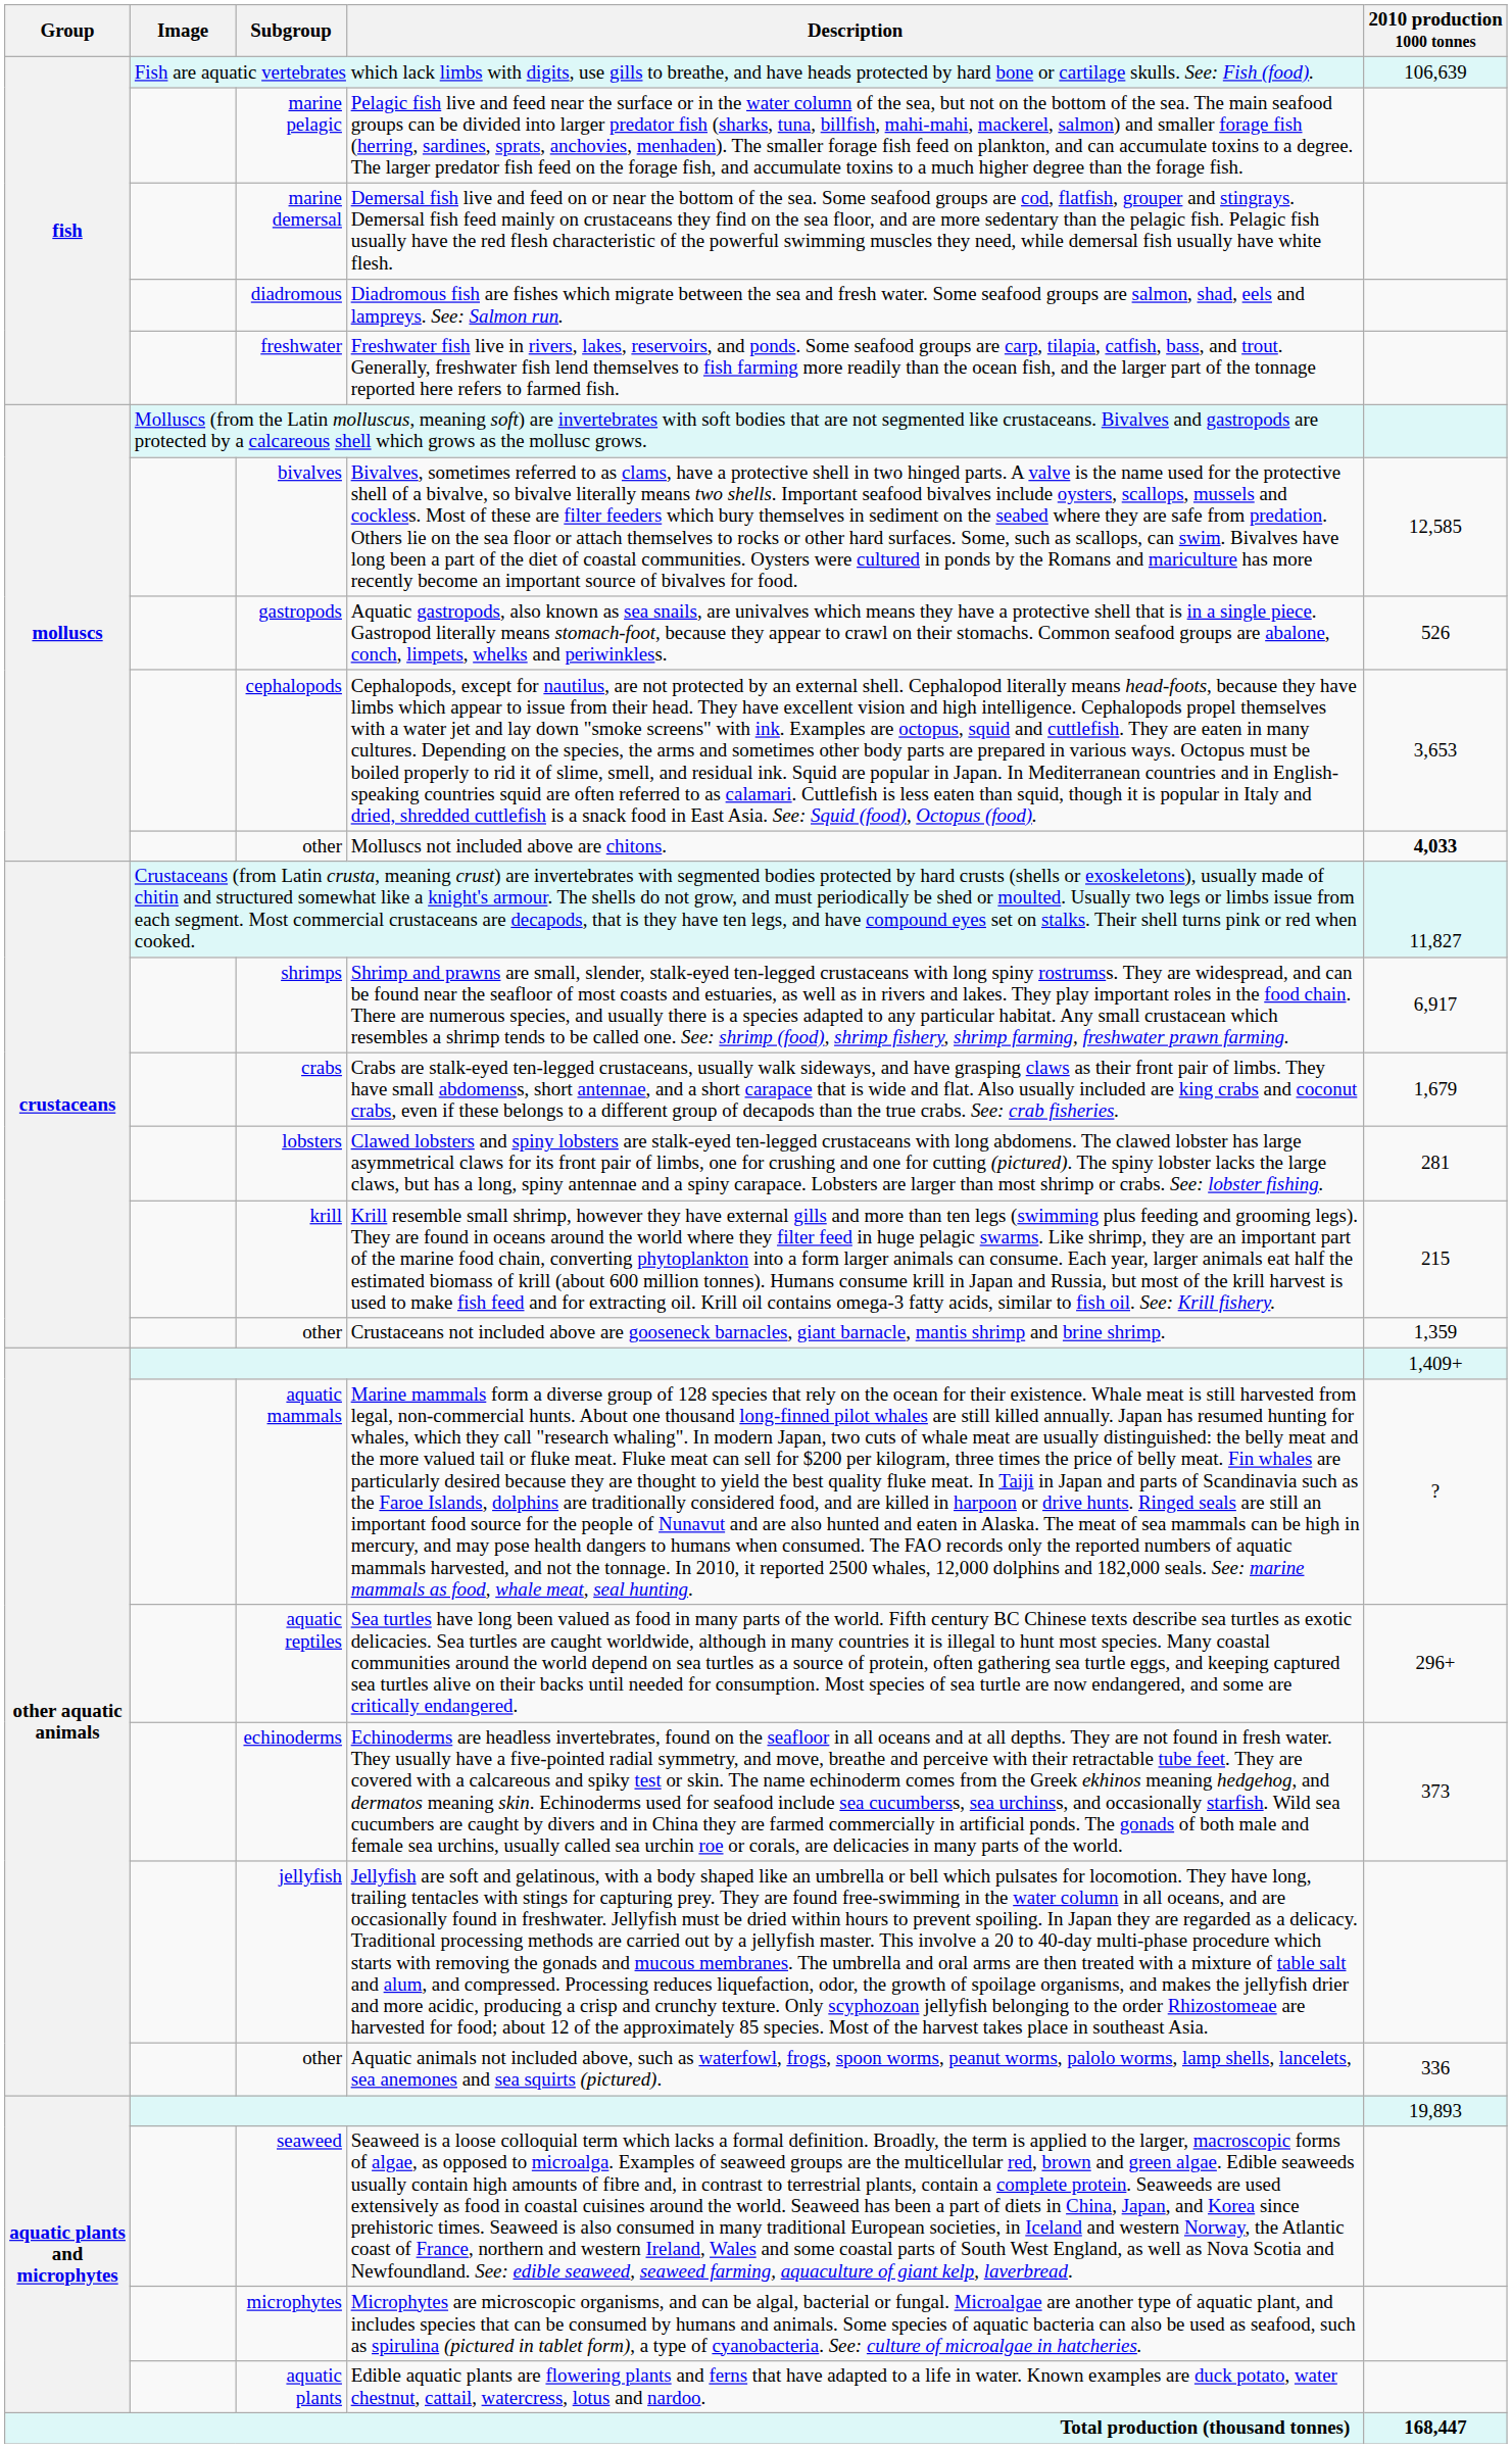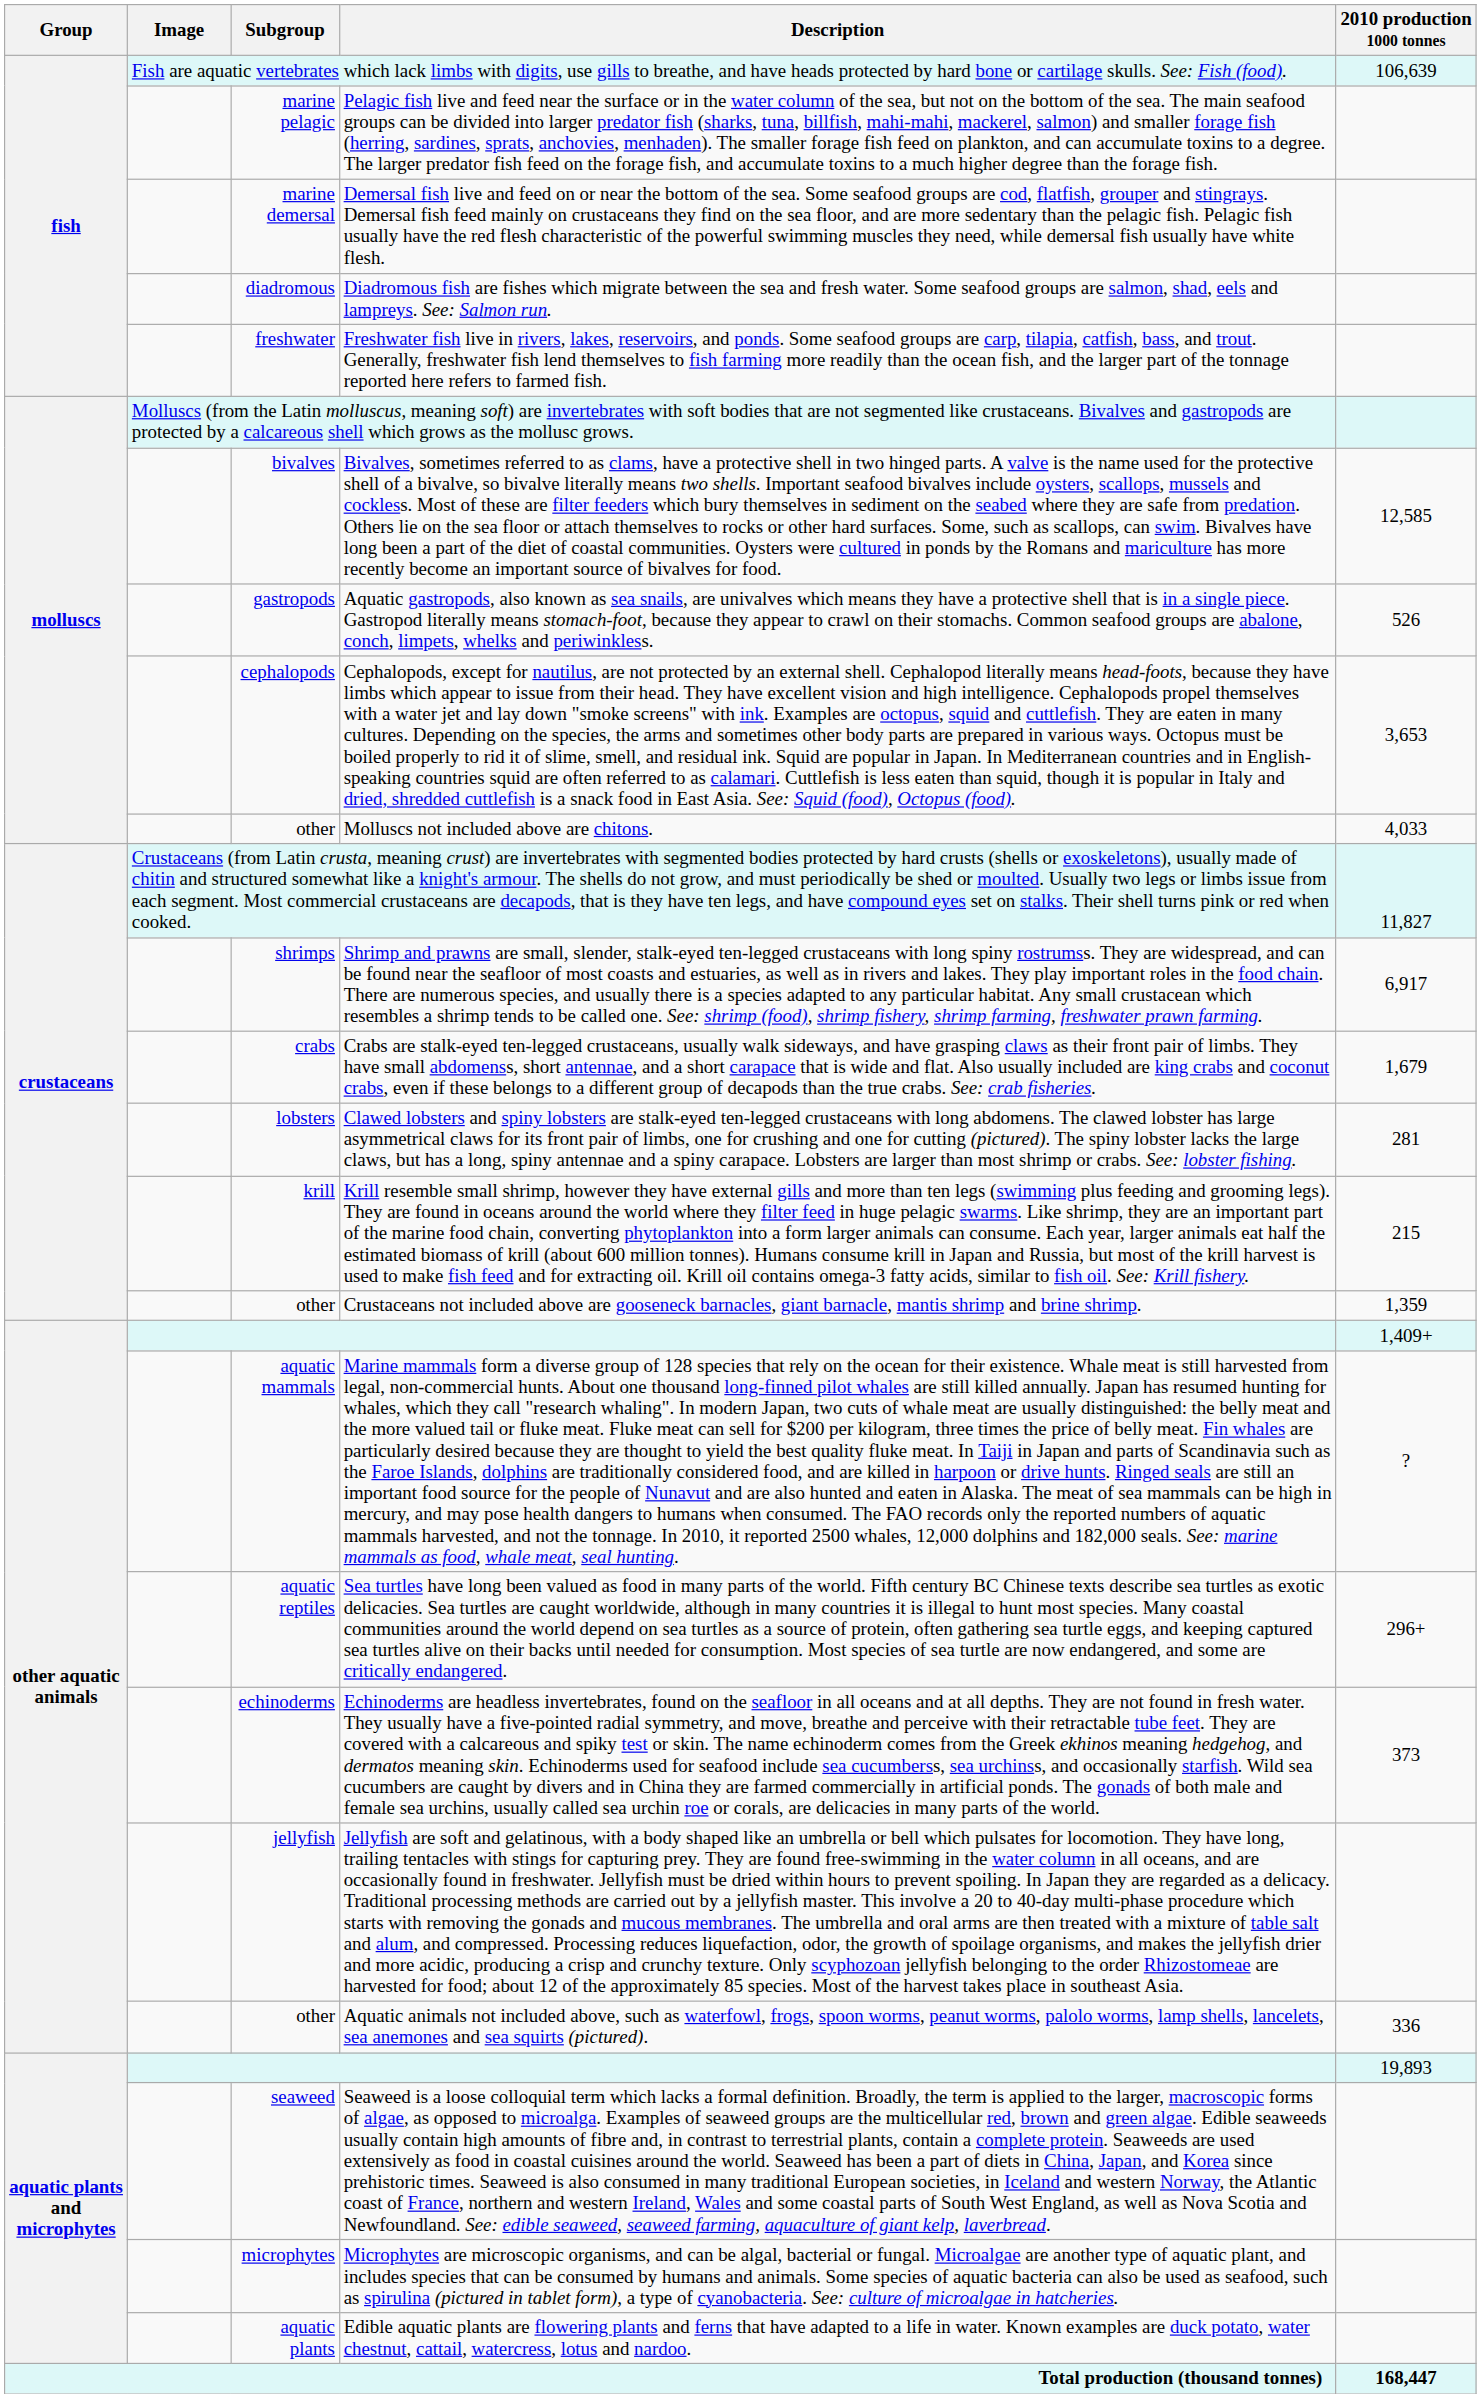Molluscs not included above are chitons. | 2010 production 1000 tonnes: bold -> normal
